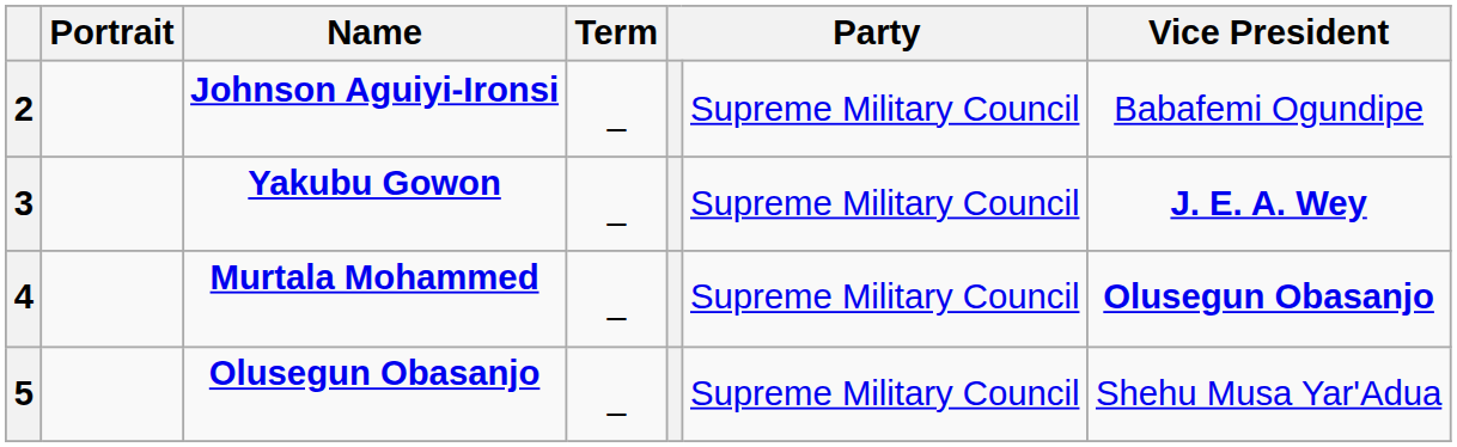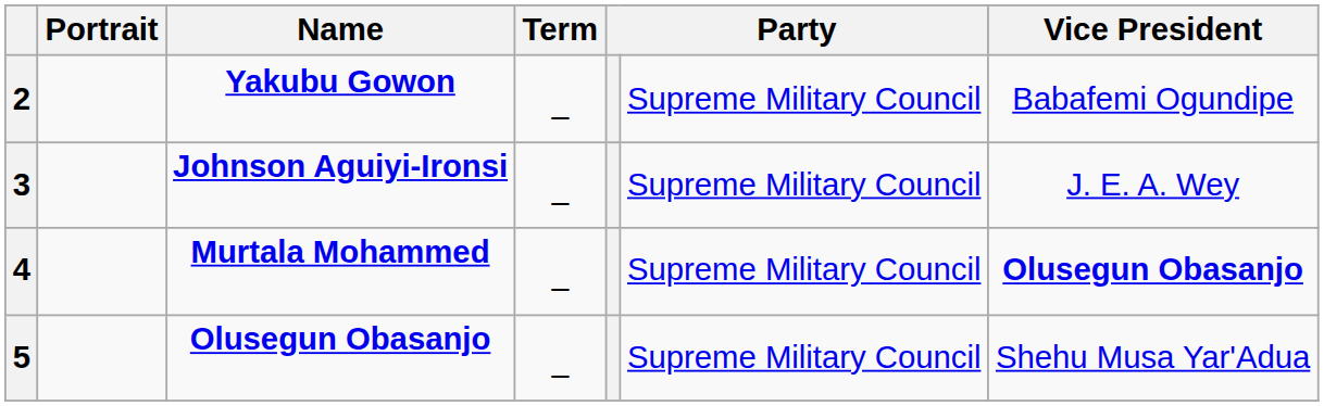2 | Name: Johnson Aguiyi-Ironsi -> Yakubu Gowon
3 | Name: Yakubu Gowon -> Johnson Aguiyi-Ironsi
3 | Vice President: bold -> normal
